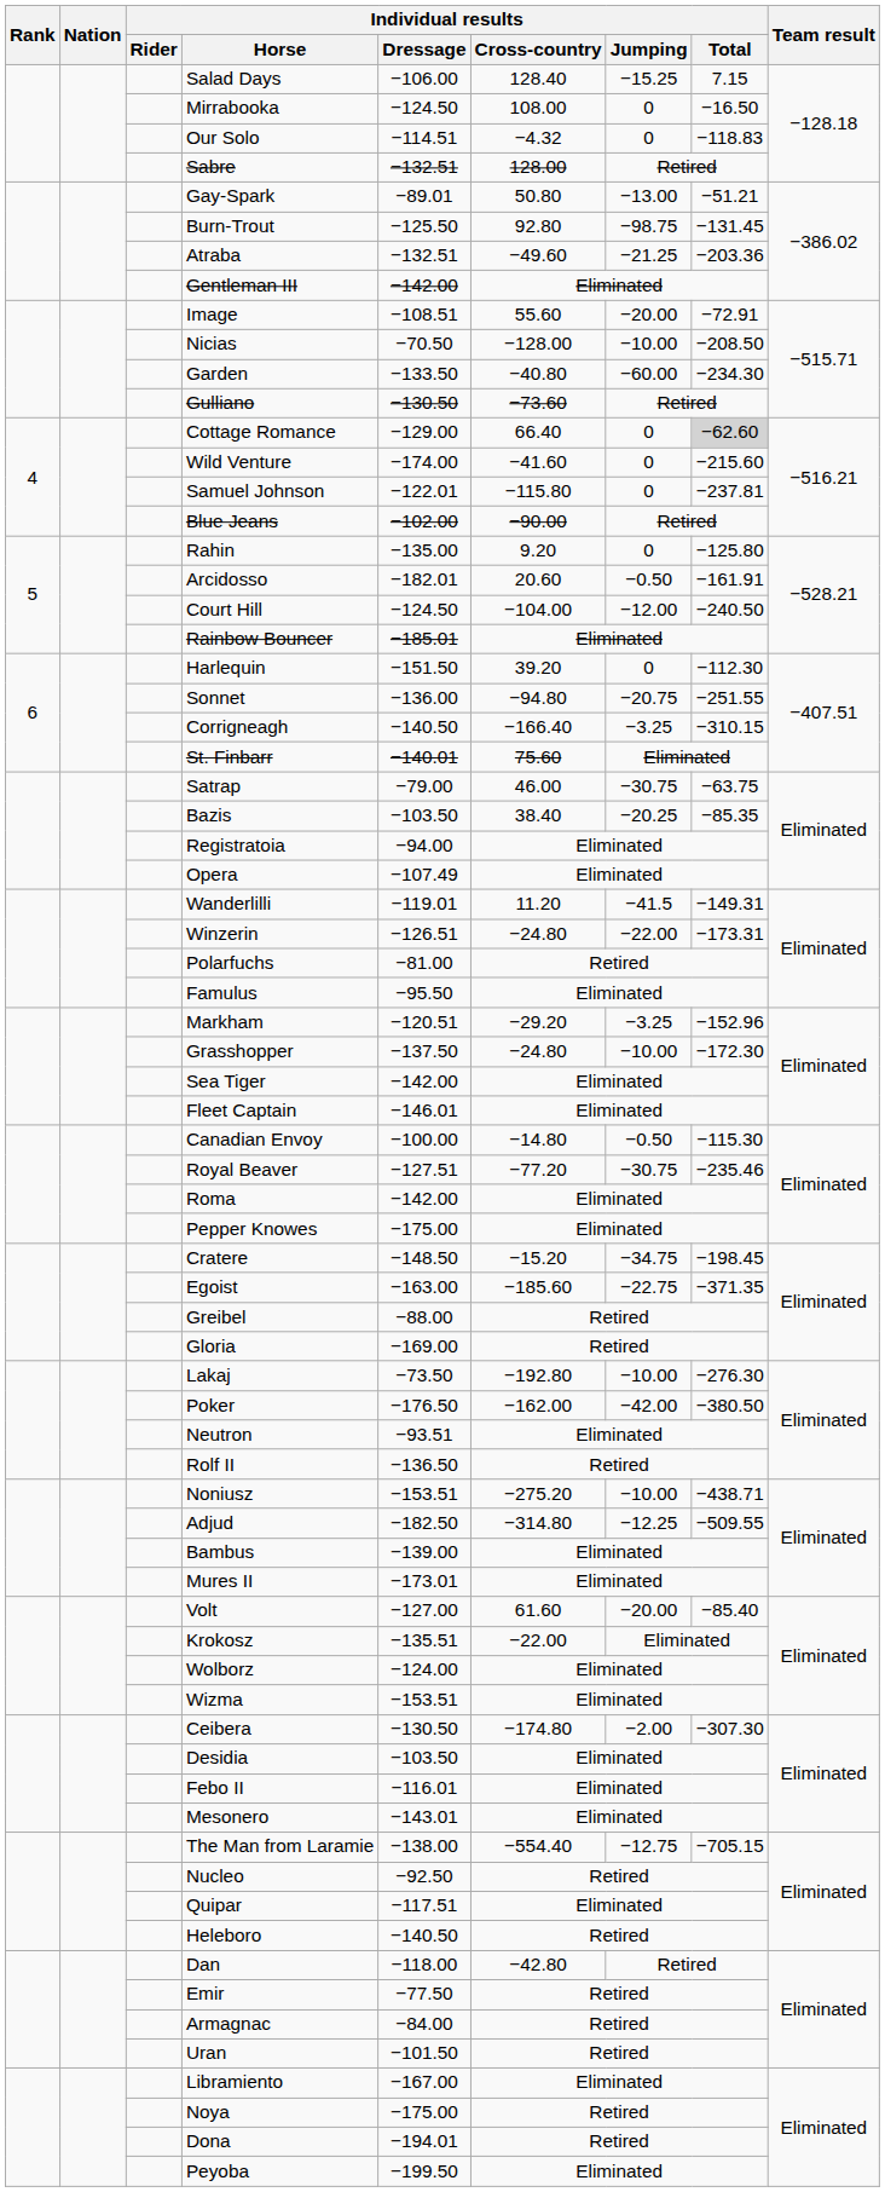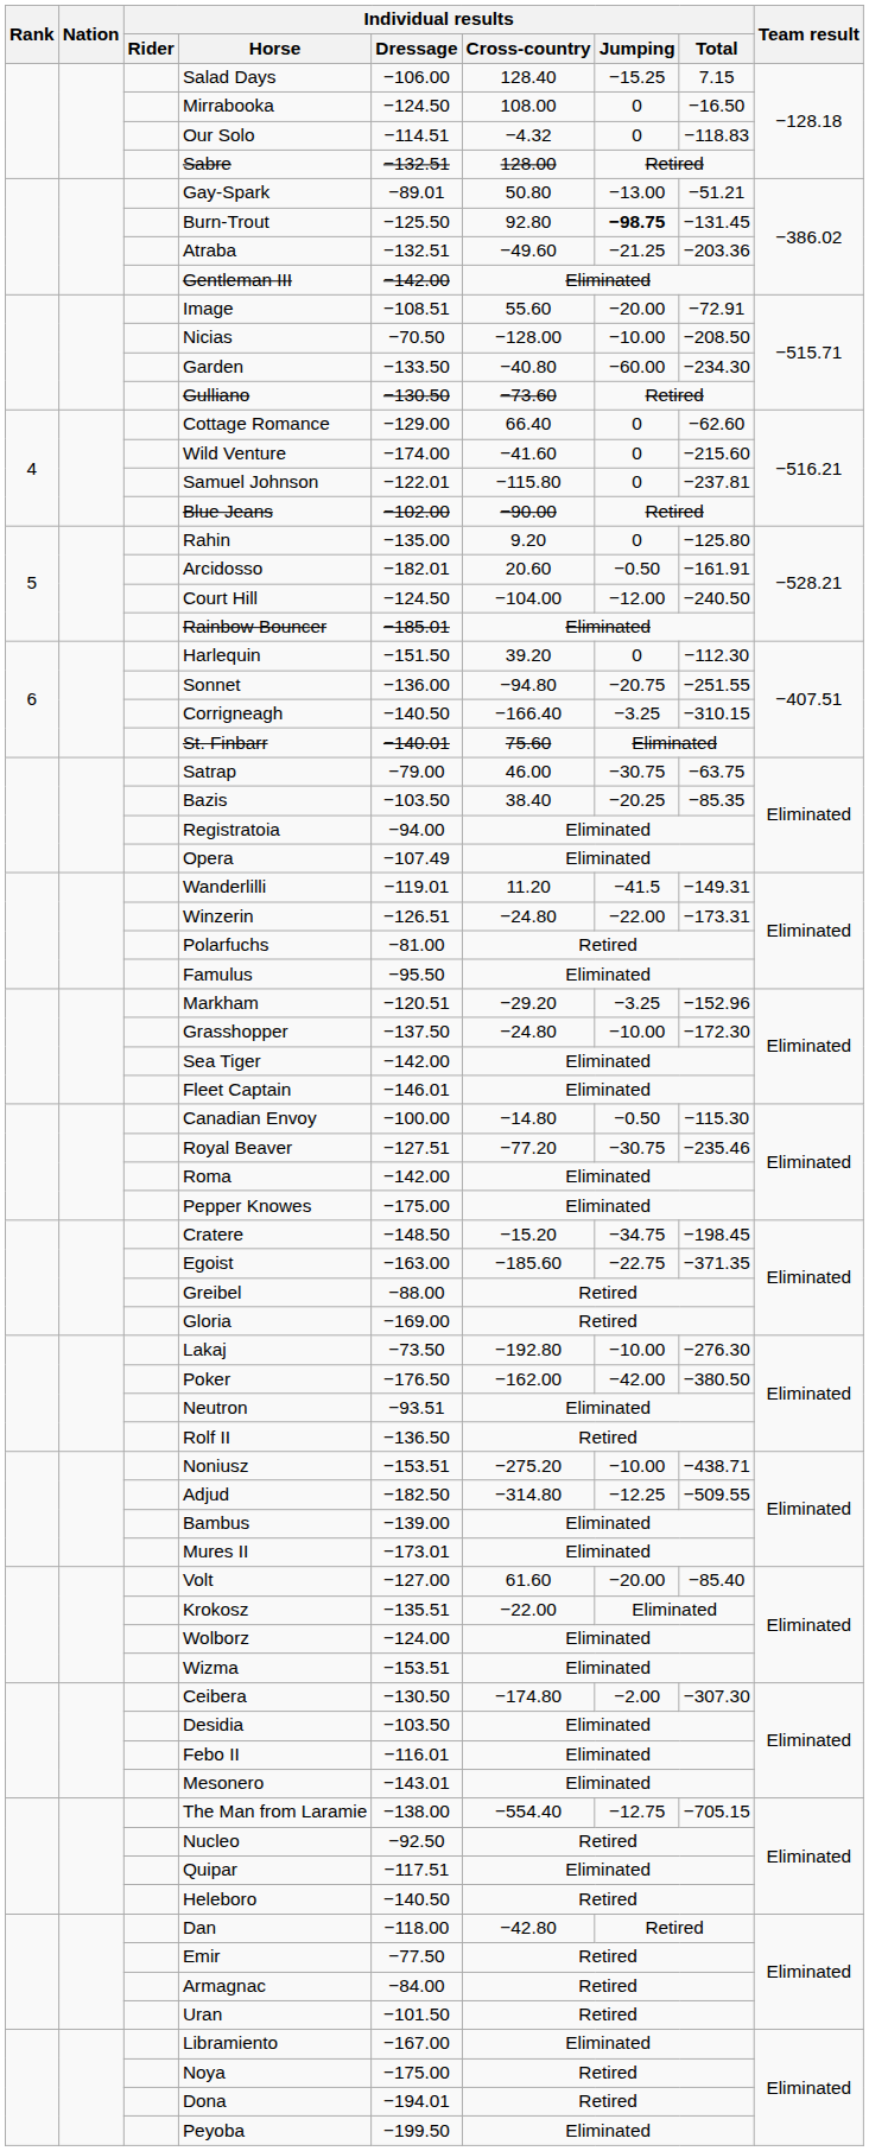Burn-Trout | Individual results / Jumping: normal -> bold
Cottage Romance | Individual results / Total: lightgrey background -> no background
